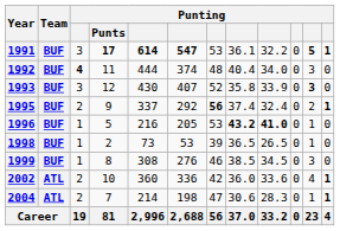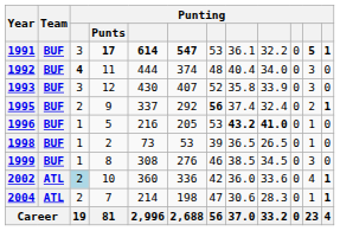1993 | column 11: bold -> normal
2002 | column 3: no background -> lightblue background
